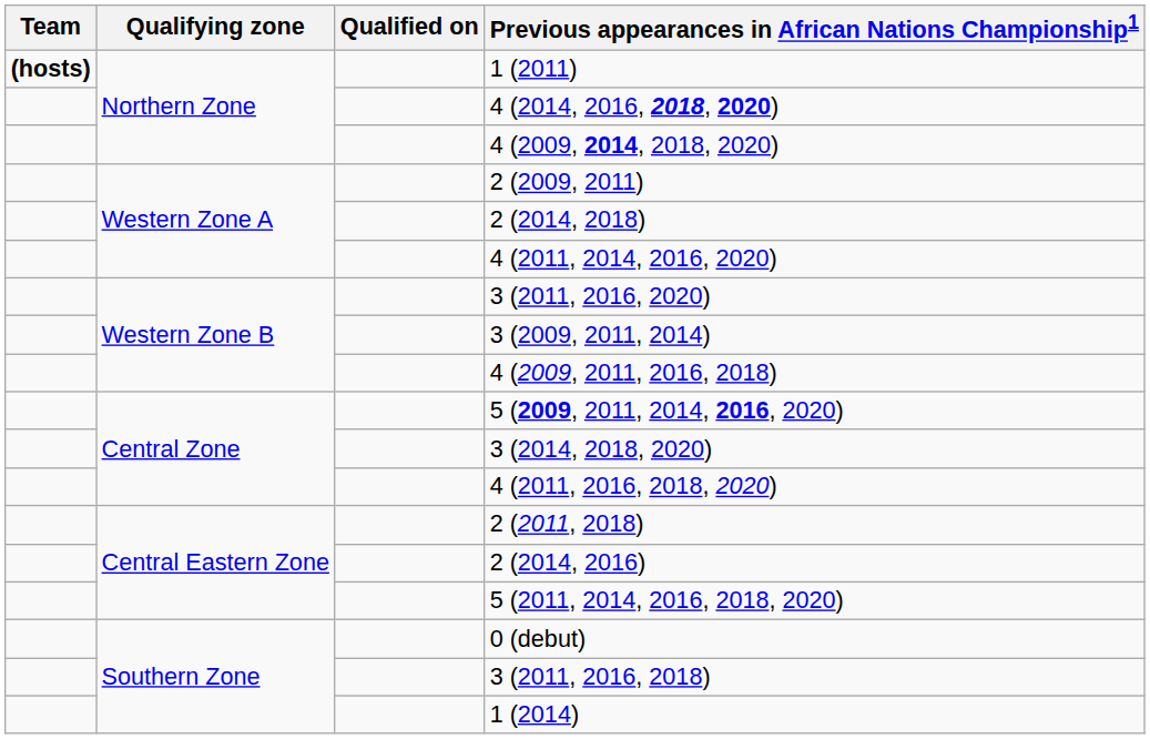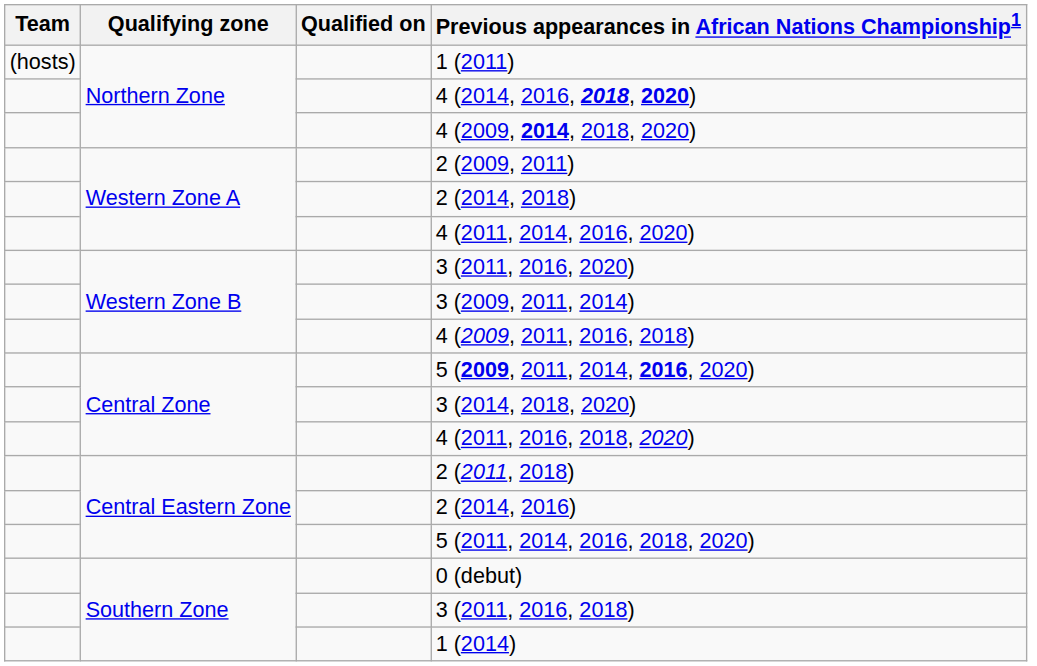1 (2011) | Team: bold -> normal
